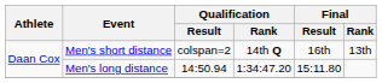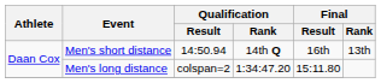Men's short distance | Qualification / Result: colspan=2 -> 14:50.94
Men's long distance | Qualification / Result: 14:50.94 -> colspan=2
